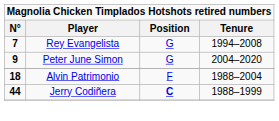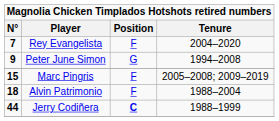Rey Evangelista | Position: G -> F
Rey Evangelista | Tenure: 1994–2008 -> 2004–2020
Peter June Simon | Tenure: 2004–2020 -> 1994–2008
+ row: 15 | Marc Pingris | F | 2005–2008; 2009–2019
